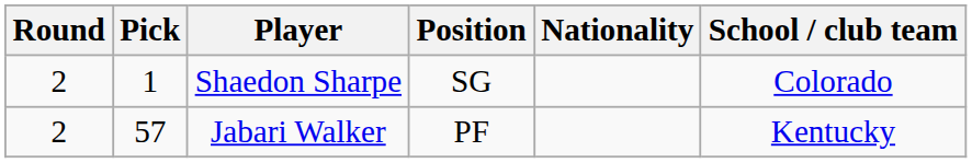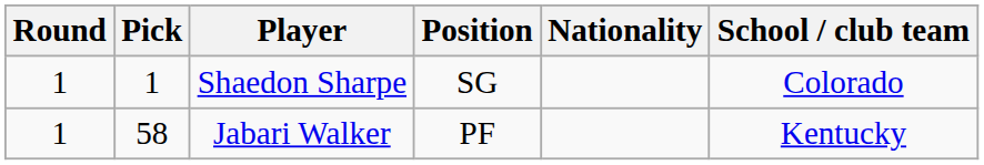Shaedon Sharpe | Round: 2 -> 1
Jabari Walker | Round: 2 -> 1
Jabari Walker | Pick: 57 -> 58
